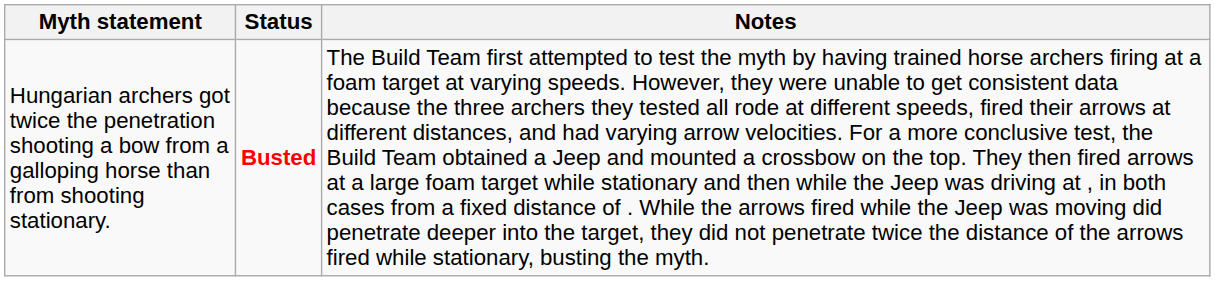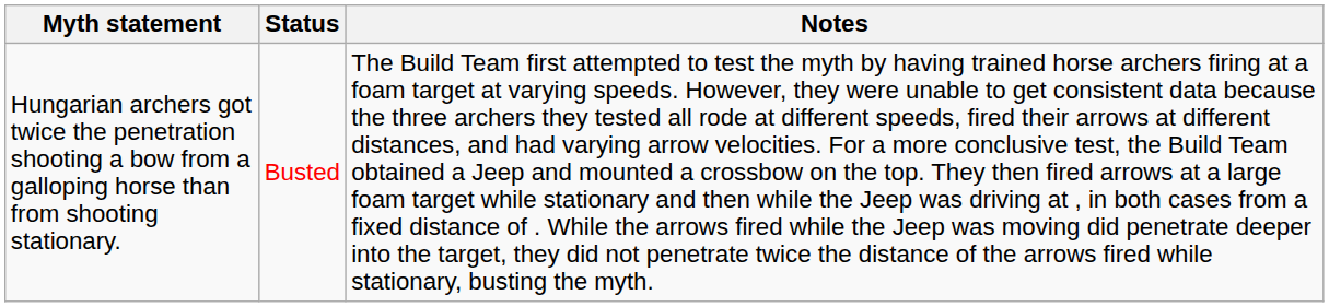row 2 | Status: bold -> normal
